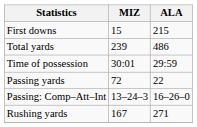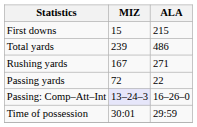rows swapped: Rushing yards <-> Time of possession
Passing: Comp–Att–Int | MIZ: no background -> lavender background
